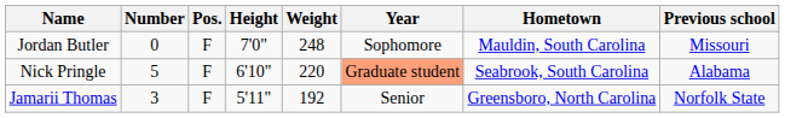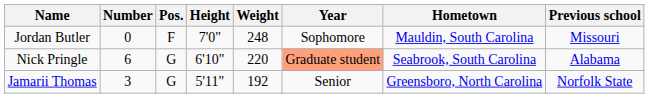Nick Pringle | Number: 5 -> 6
Nick Pringle | Pos.: F -> G
Jamarii Thomas | Pos.: F -> G
